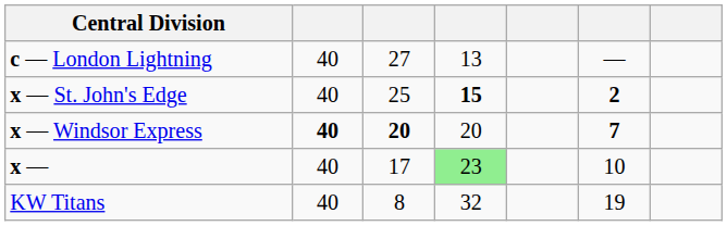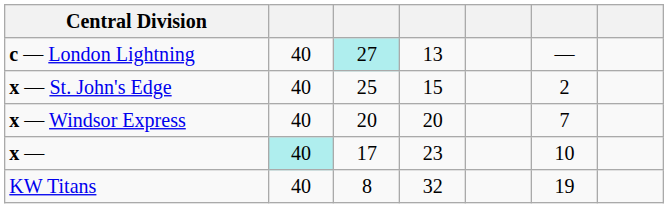c — London Lightning | column 3: no background -> paleturquoise background
x — St. John's Edge | column 4: bold -> normal
x — St. John's Edge | column 6: bold -> normal
x — Windsor Express | column 2: bold -> normal
x — Windsor Express | column 3: bold -> normal
x — Windsor Express | column 6: bold -> normal
x — | column 2: no background -> paleturquoise background
x — | column 4: lightgreen background -> no background
